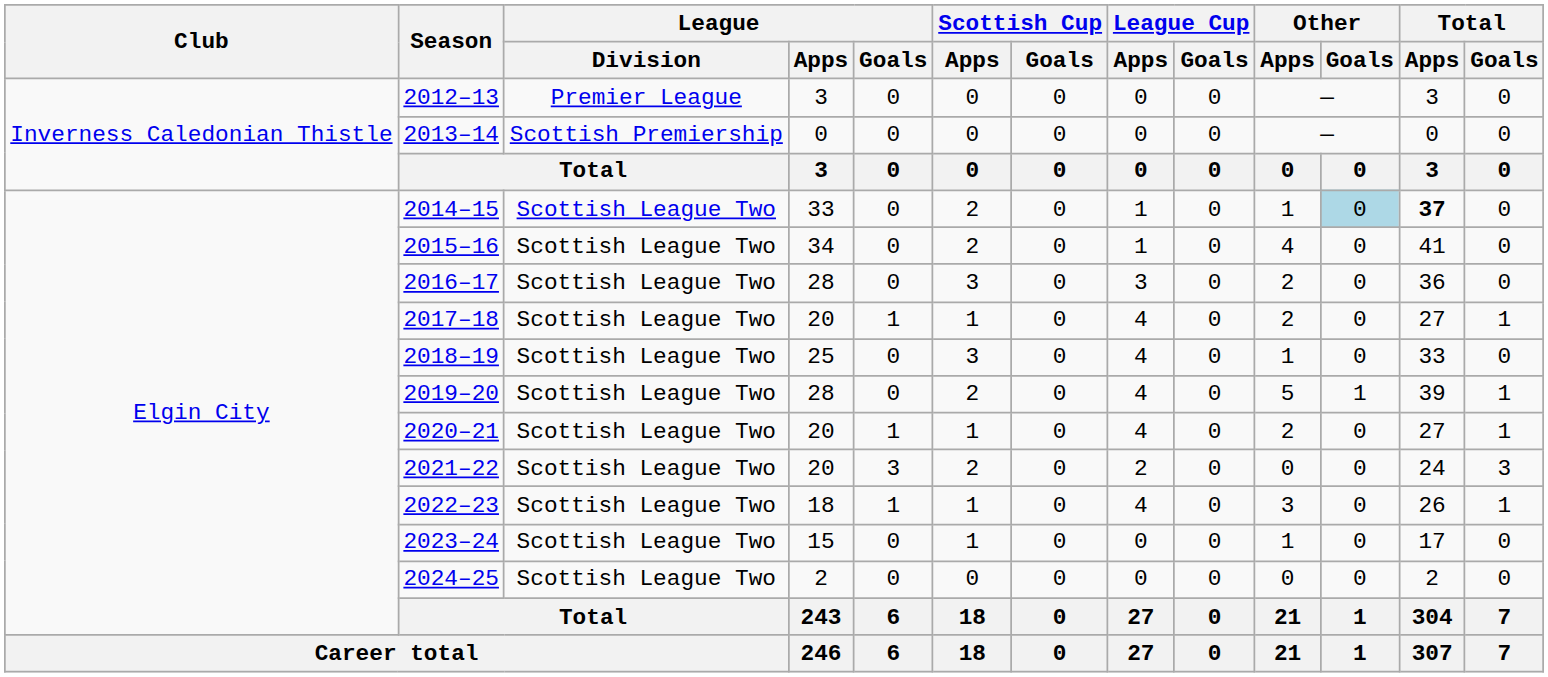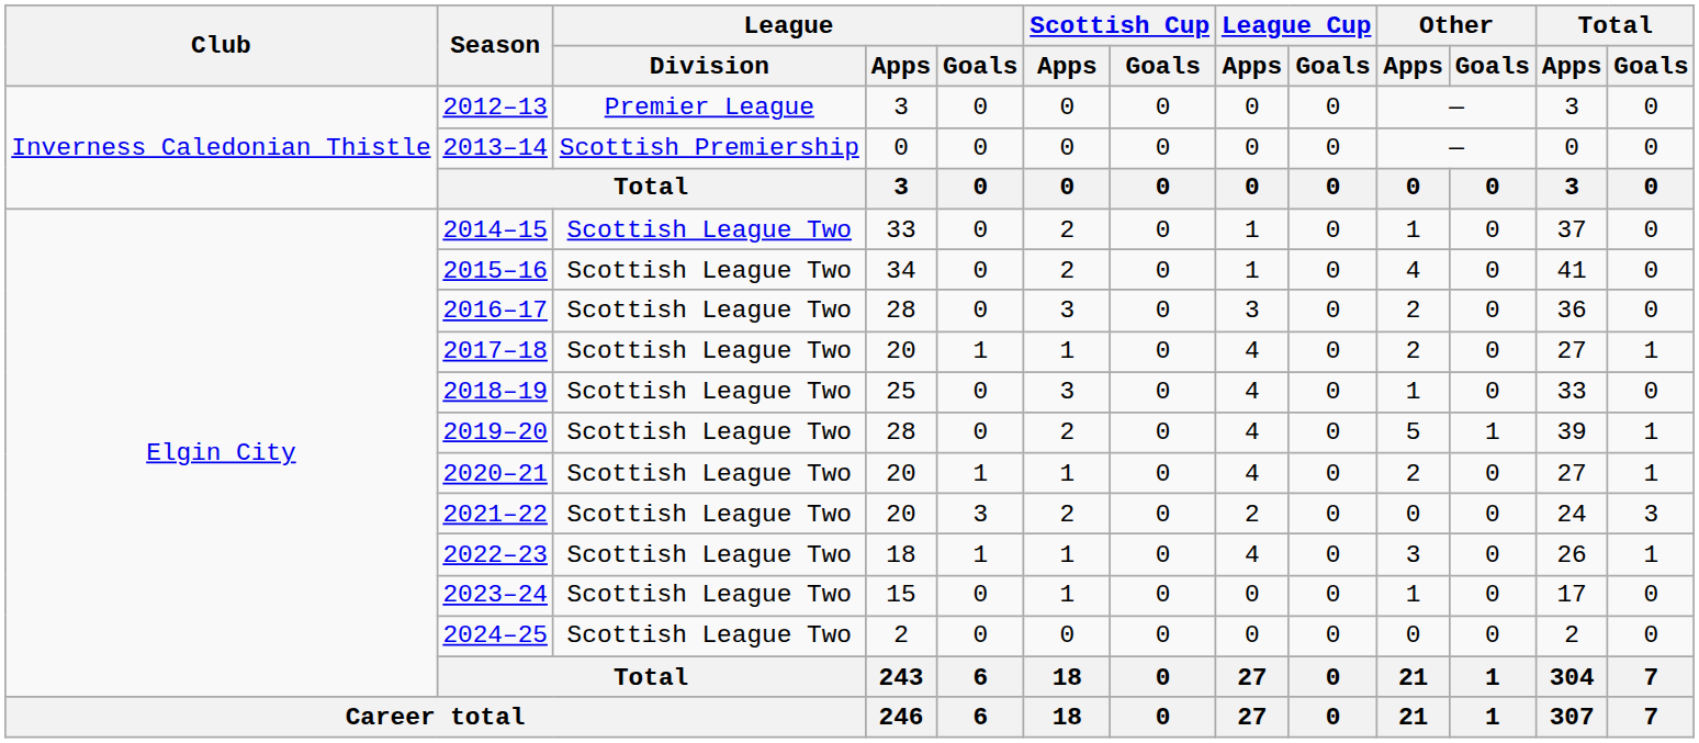2014–15 | Other / Goals: lightblue background -> no background
2014–15 | Total / Apps: bold -> normal
